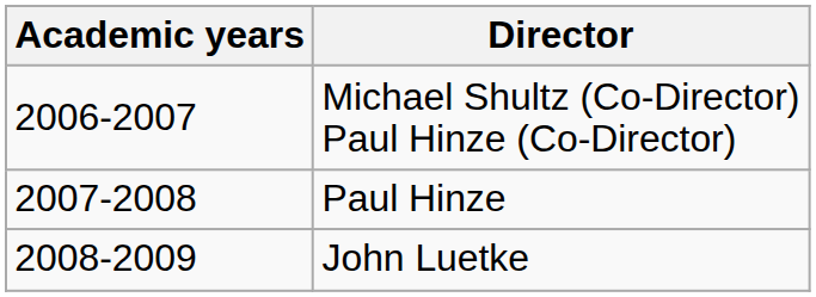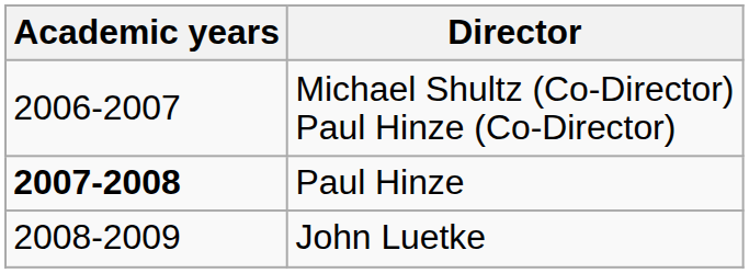Paul Hinze | Academic years: normal -> bold
